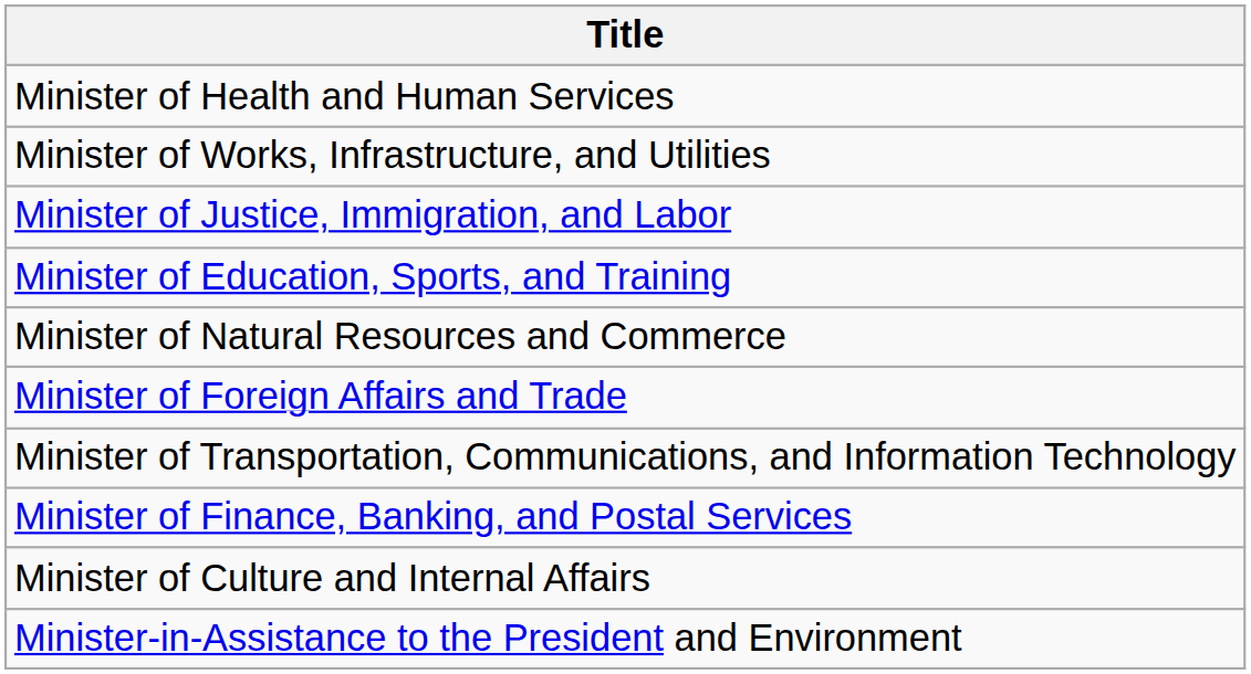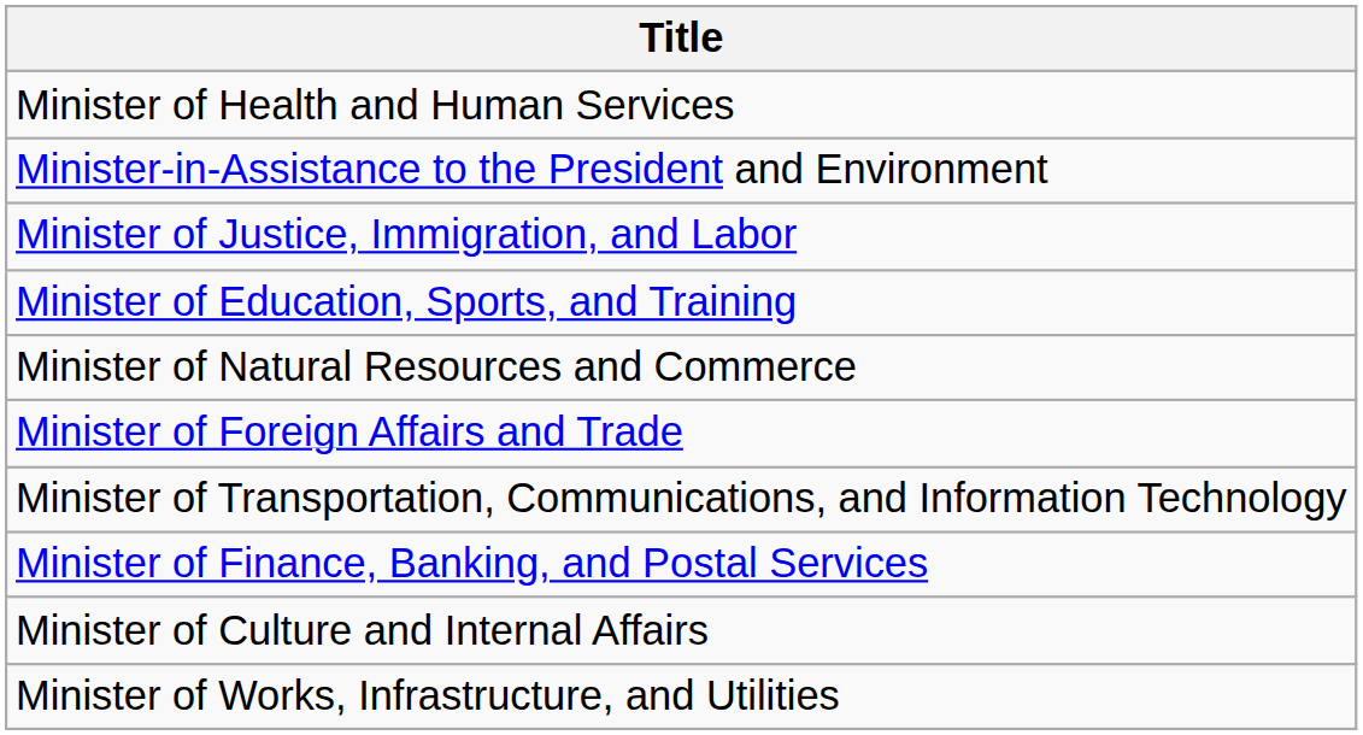row 3 | column 1: Minister of Works, Infrastructure, and Utilities -> Minister-in-Assistance to the President and Environment
row 11 | column 1: Minister-in-Assistance to the President and Environment -> Minister of Works, Infrastructure, and Utilities
